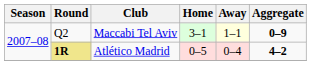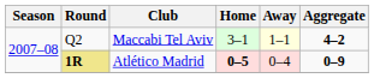Maccabi Tel Aviv | Aggregate: 0–9 -> 4–2
Atlético Madrid | Home: normal -> bold
Atlético Madrid | Aggregate: 4–2 -> 0–9
